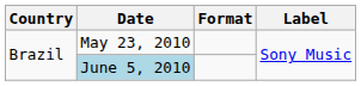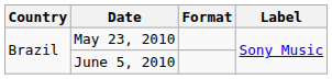June 5, 2010 | Date: lightblue background -> no background
